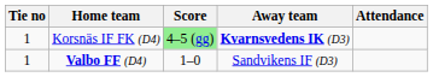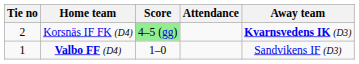columns swapped: Away team <-> Attendance
Korsnäs IF FK (D4) | Tie no: 1 -> 2
